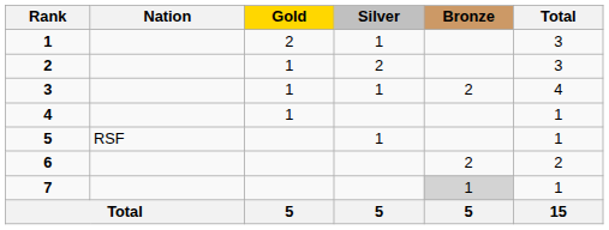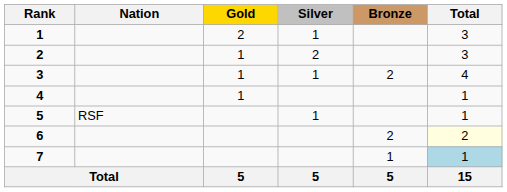6 | Total: no background -> lightyellow background
7 | Bronze: lightgrey background -> no background
7 | Total: no background -> lightblue background
